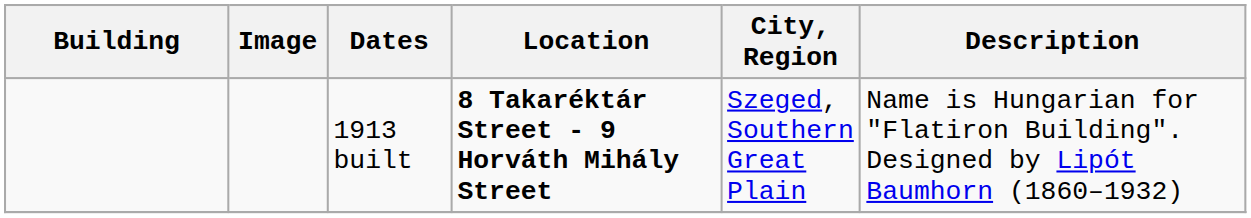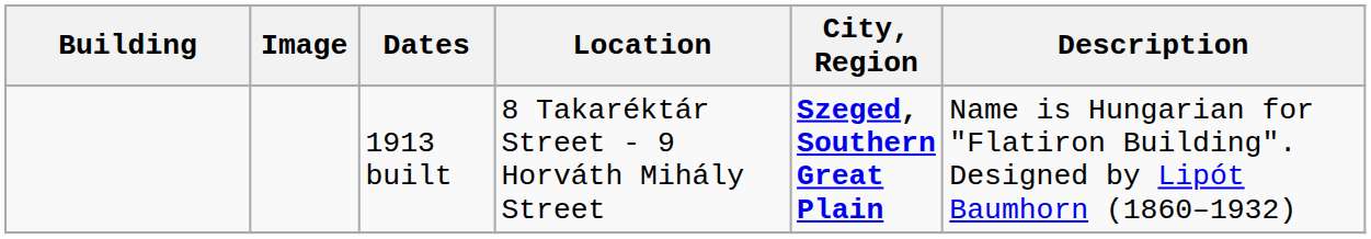1913 built | Location: bold -> normal
1913 built | City, Region: normal -> bold
